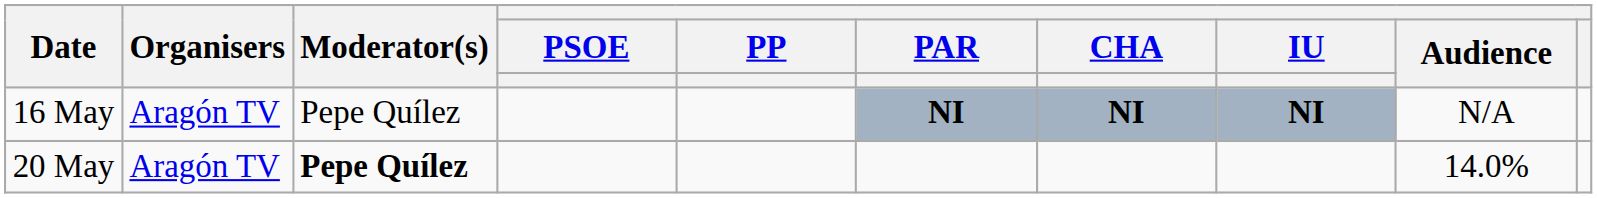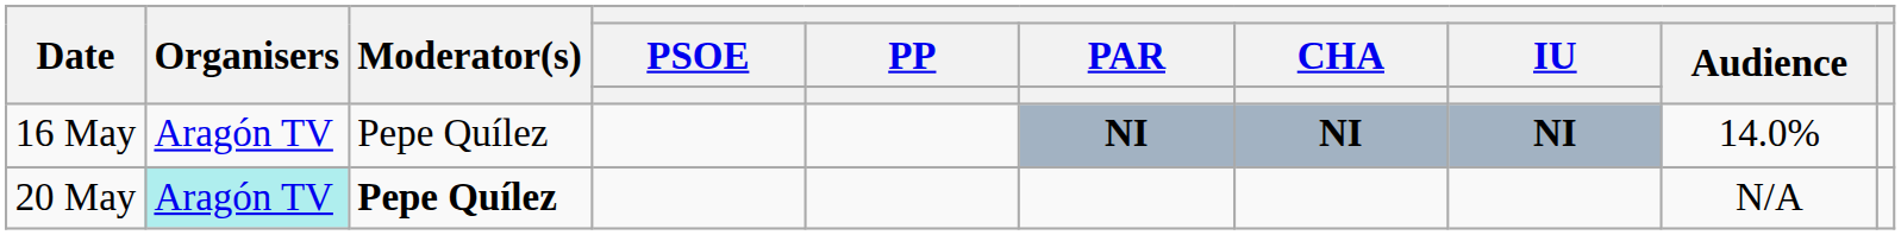16 May | Audience: N/A -> 14.0%
20 May | Organisers: no background -> paleturquoise background
20 May | Audience: 14.0% -> N/A
